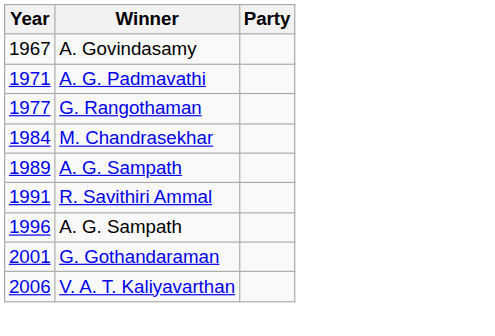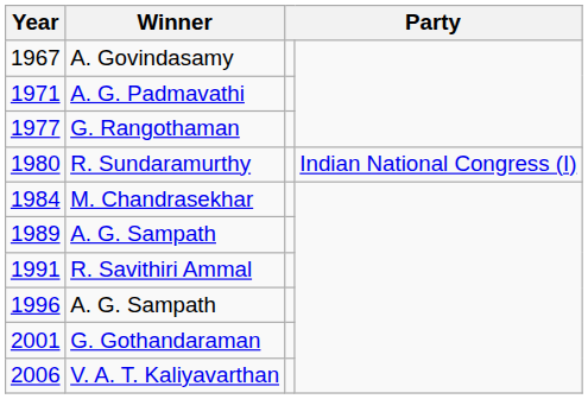+ row: 1980 | R. Sundaramurthy | Indian National Congress (I)
